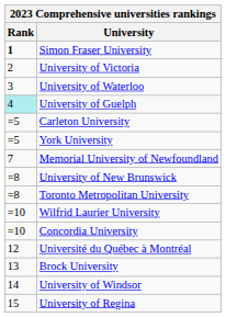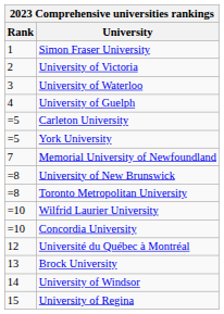Simon Fraser University | Rank: bold -> normal
University of Guelph | Rank: paleturquoise background -> no background
